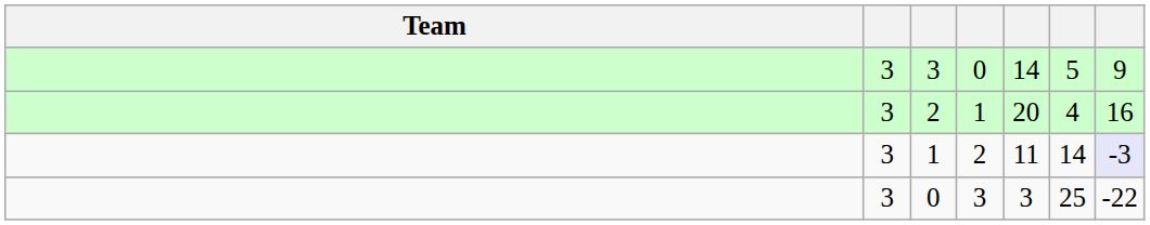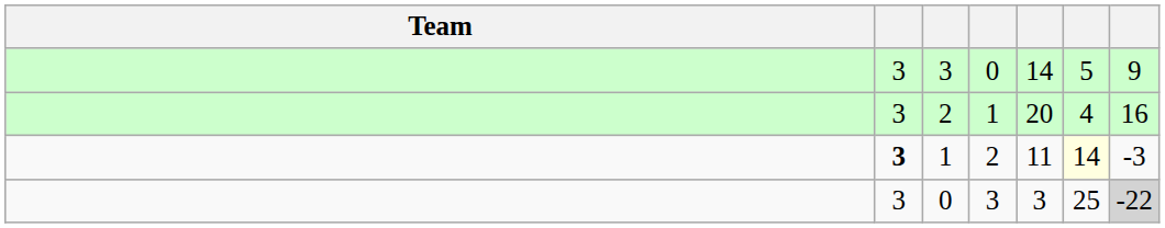row 4 | column 2: normal -> bold
row 4 | column 6: no background -> lightyellow background
row 4 | column 7: lavender background -> no background
row 5 | column 7: no background -> lightgrey background
